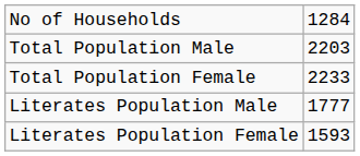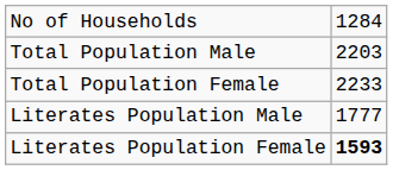Literates Population Female | column 2: normal -> bold
